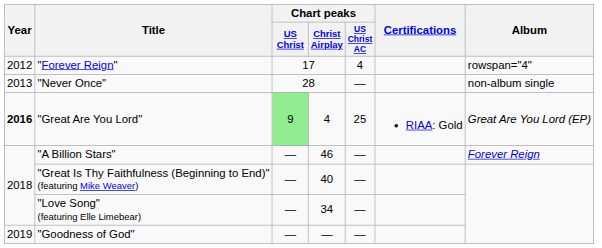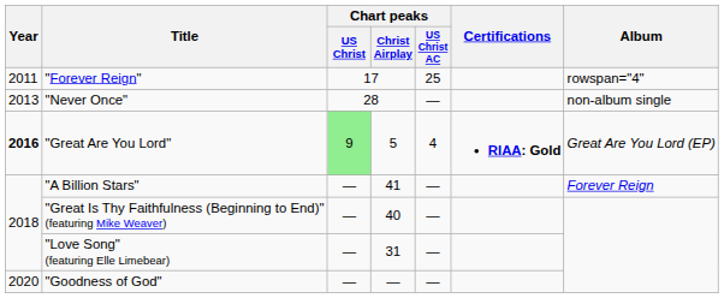"Forever Reign" | Year: 2012 -> 2011
"Forever Reign" | Chart peaks / US Christ AC: 4 -> 25
"Great Are You Lord" | Chart peaks / Christ Airplay: 4 -> 5
"Great Are You Lord" | Chart peaks / US Christ AC: 25 -> 4
"Great Are You Lord" | Certifications: normal -> bold
"A Billion Stars" | Chart peaks / Christ Airplay: 46 -> 41
"Love Song" (featuring Elle Limebear) | Chart peaks / Christ Airplay: 34 -> 31
"Goodness of God" | Year: 2019 -> 2020
